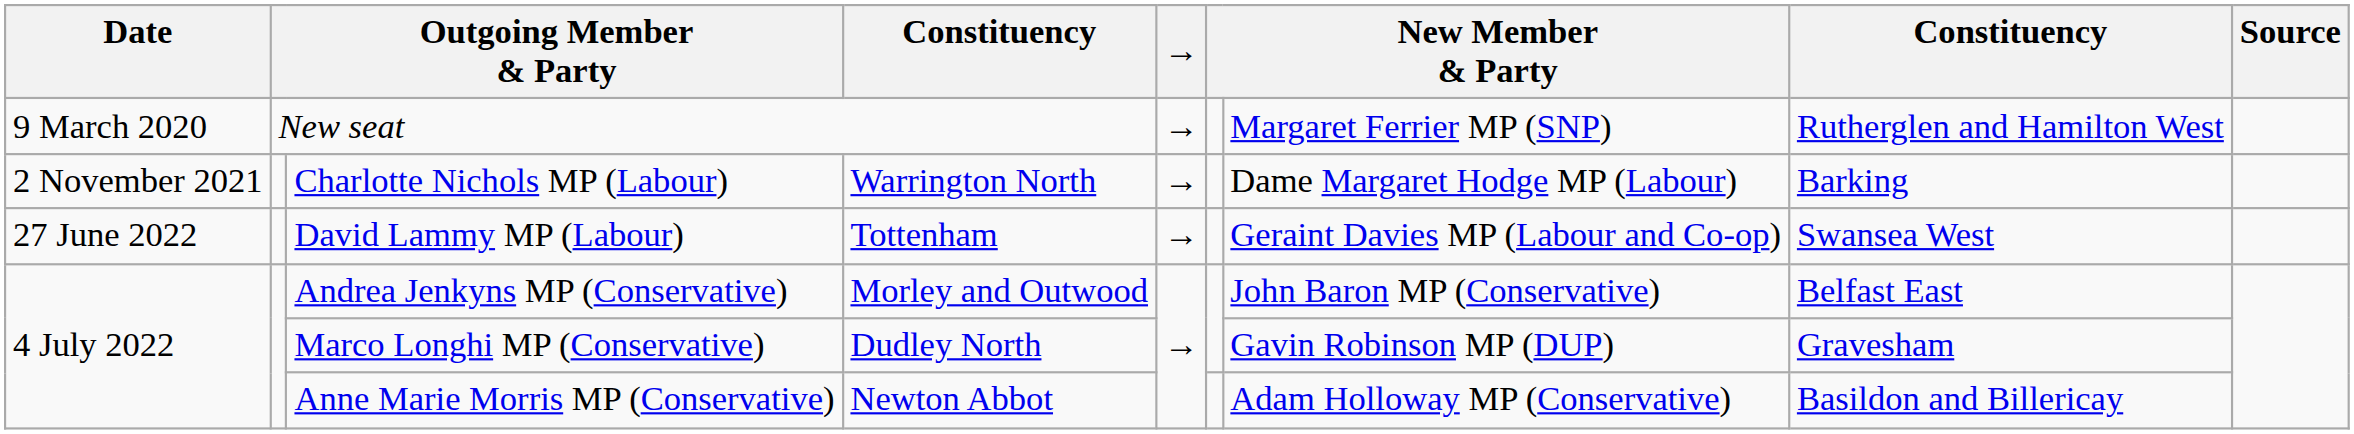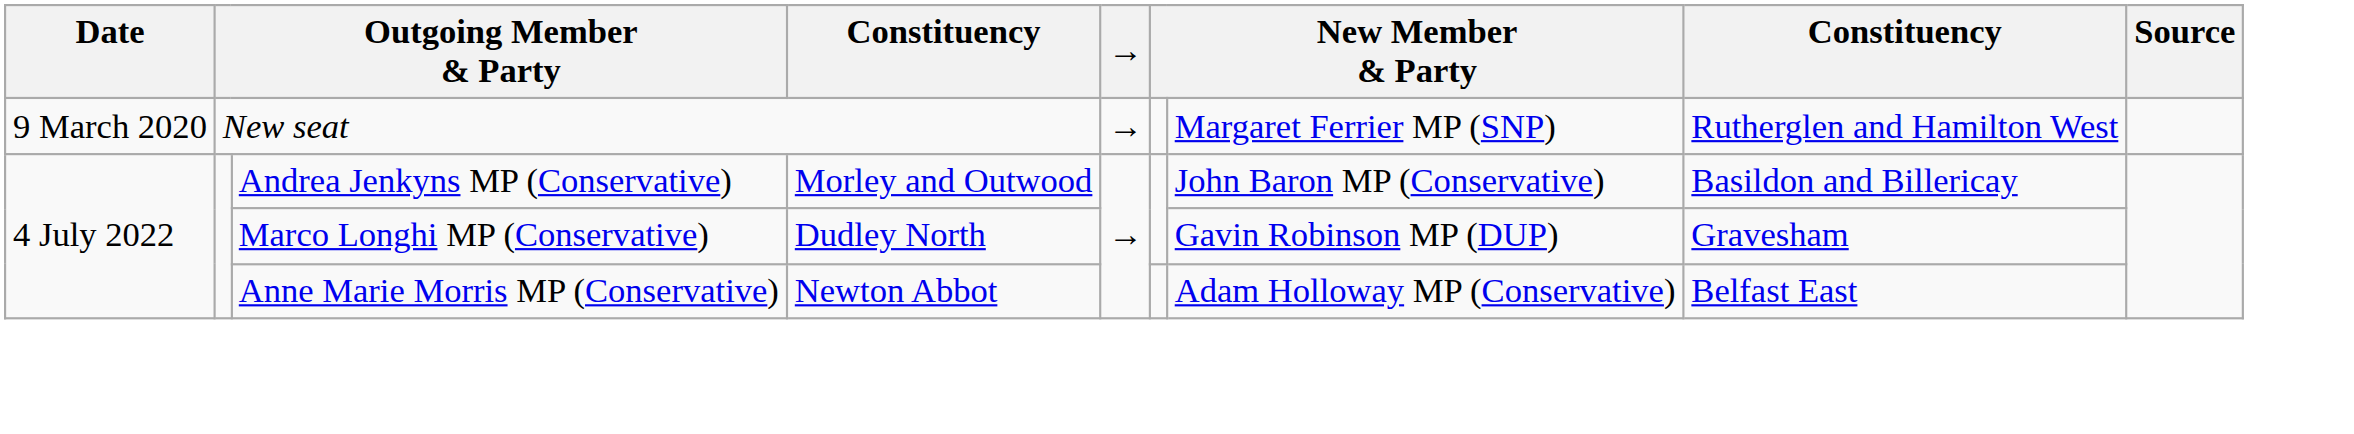- row: 2 November 2021 | Charlotte Nichols MP (Labour) | Warrington North | → | Dame Margaret Hodge MP (Labour) | Barking
- row: 27 June 2022 | David Lammy MP (Labour) | Tottenham | → | Geraint Davies MP (Labour and Co-op) | Swansea West
Andrea Jenkyns MP (Conservative) | column 8: Belfast East -> Basildon and Billericay
Anne Marie Morris MP (Conservative) | column 8: Basildon and Billericay -> Belfast East
